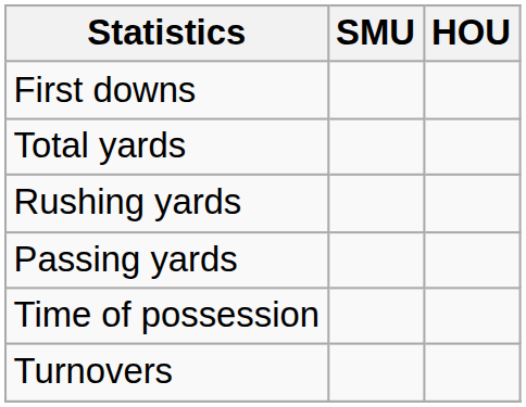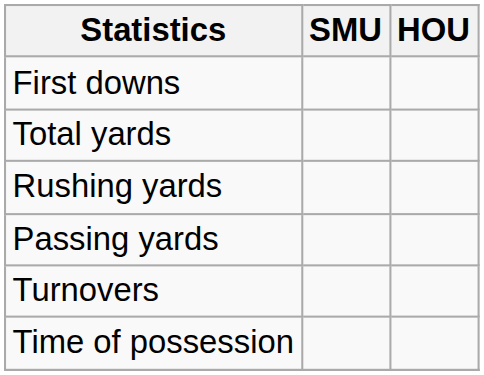rows swapped: Turnovers <-> Time of possession
